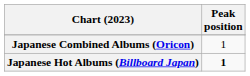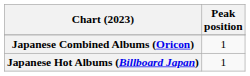Japanese Hot Albums (Billboard Japan) | Peak position: bold -> normal
